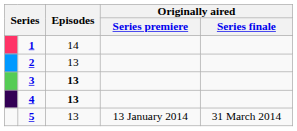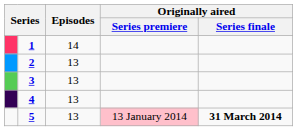3 | Episodes: bold -> normal
4 | Episodes: bold -> normal
5 | Originally aired / Series premiere: no background -> pink background
5 | Originally aired / Series finale: normal -> bold
